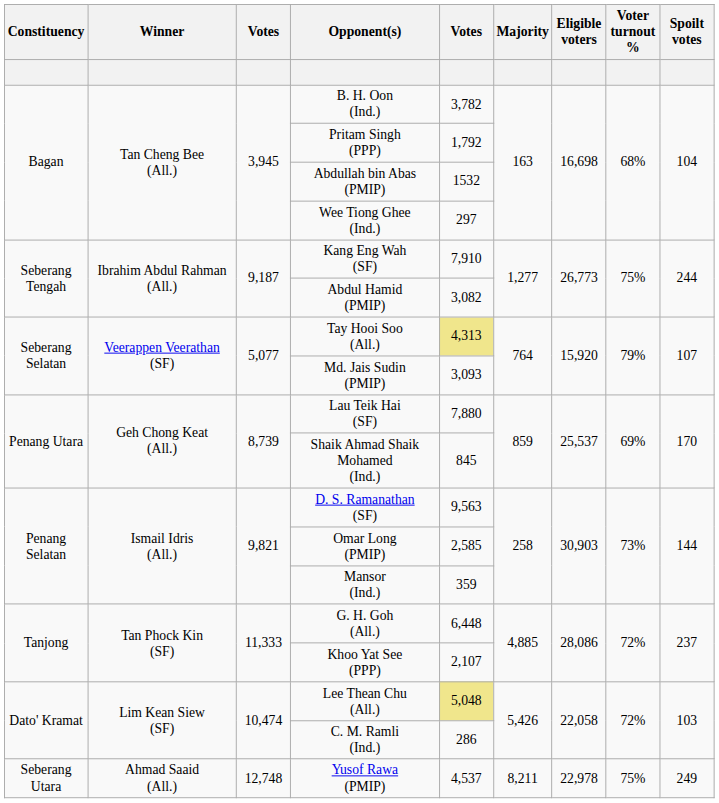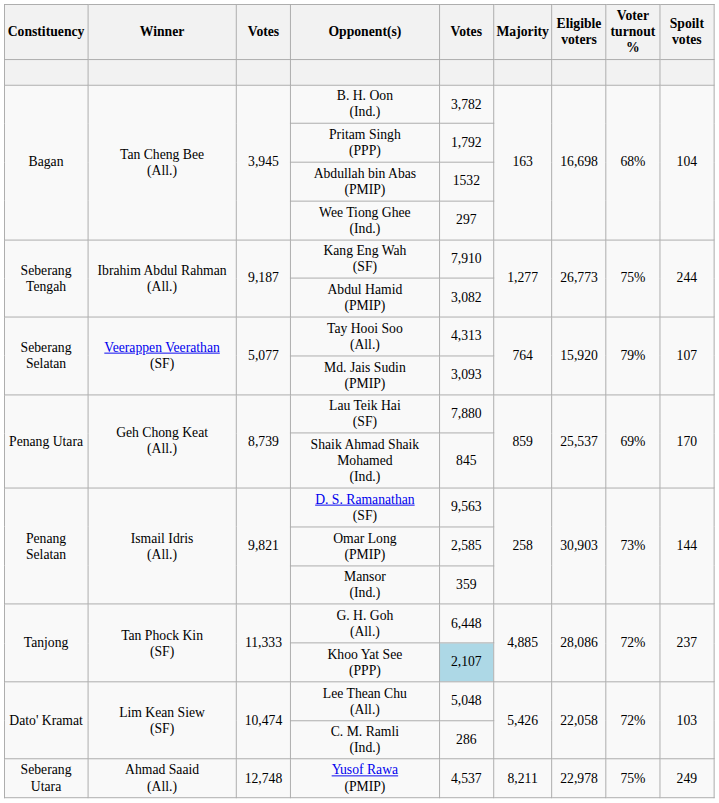Tay Hooi Soo (All.) | column 5: khaki background -> no background
Khoo Yat See (PPP) | column 5: no background -> lightblue background
Lee Thean Chu (All.) | column 5: khaki background -> no background
